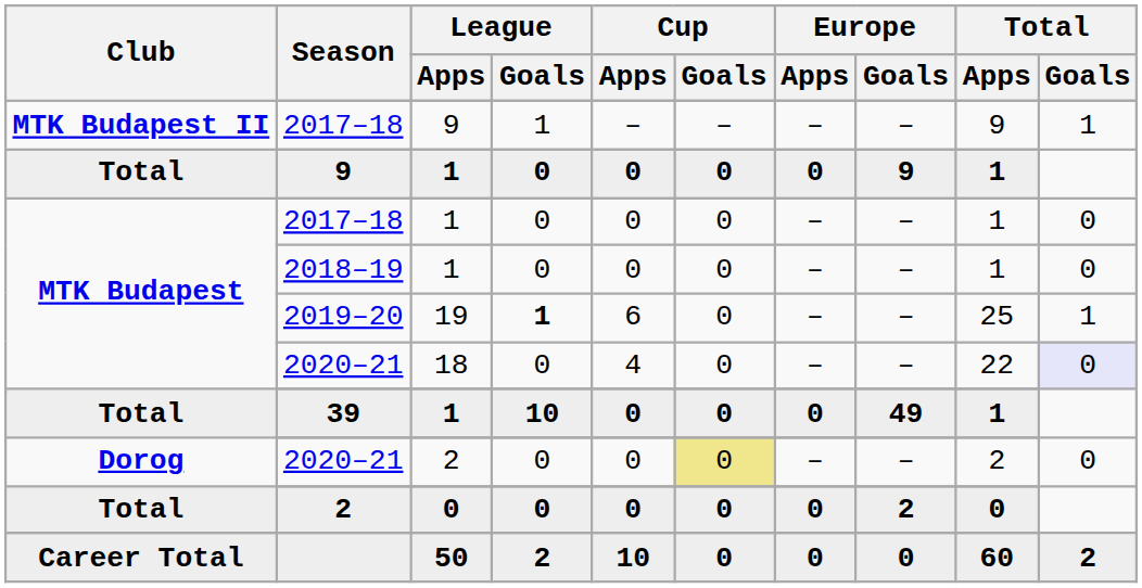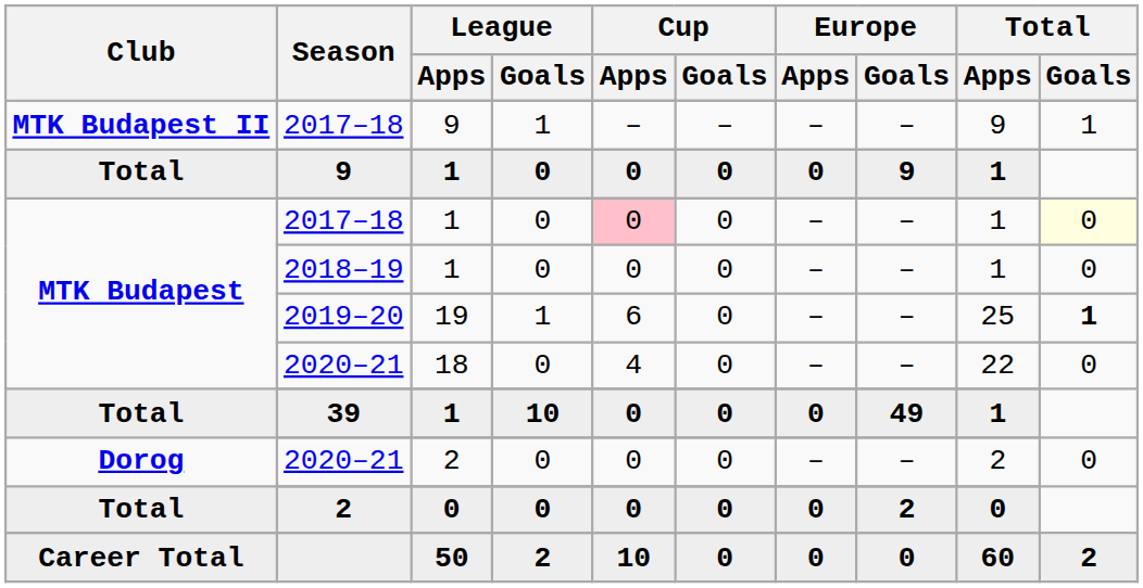MTK Budapest / 2017–18 | Cup / Apps: no background -> pink background
MTK Budapest / 2017–18 | Total / Goals: no background -> lightyellow background
2019–20 | League / Goals: bold -> normal
2019–20 | Total / Goals: normal -> bold
MTK Budapest / 2020–21 | Total / Goals: lavender background -> no background
Dorog / 2020–21 | Cup / Goals: khaki background -> no background
